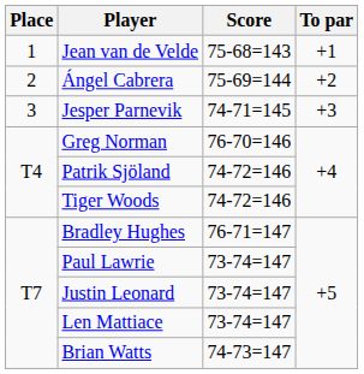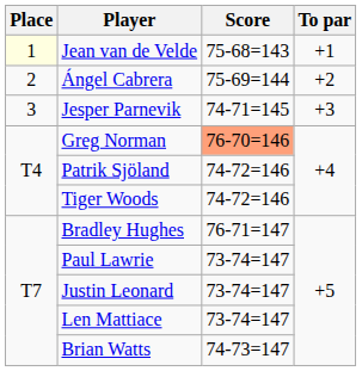Jean van de Velde | Place: no background -> lightyellow background
Greg Norman | Score: no background -> lightsalmon background
